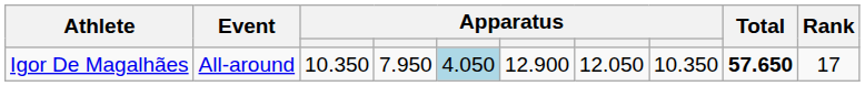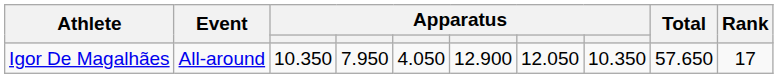row 3 | column 5: lightblue background -> no background
row 3 | Total: bold -> normal
